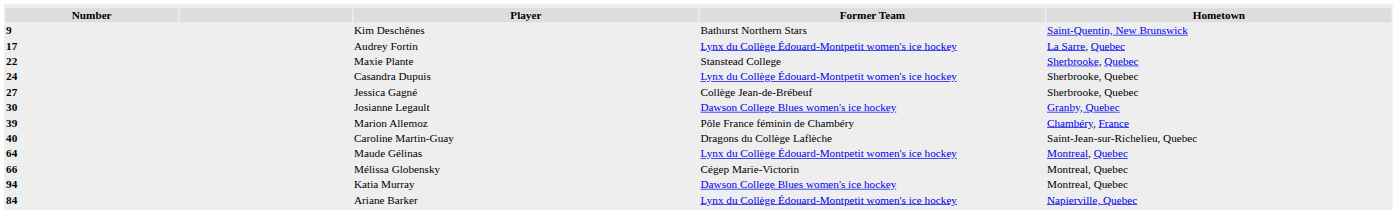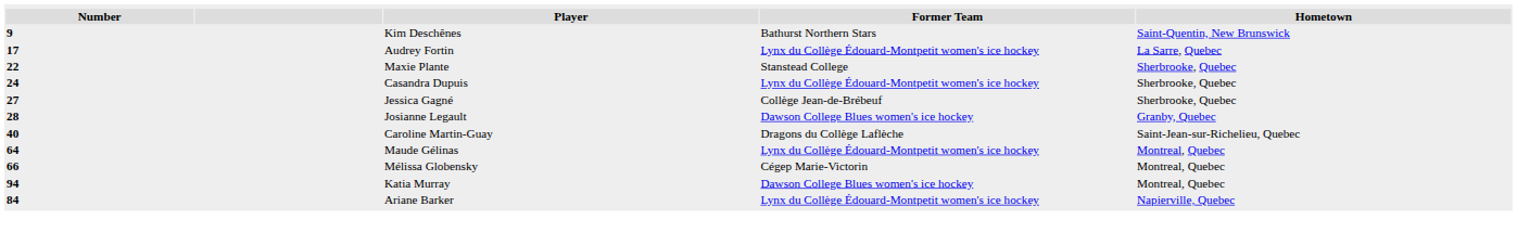Josianne Legault | Number: 30 -> 28
- row: 39 | Marion Allemoz | Pôle France féminin de Chambéry | Chambéry, France
